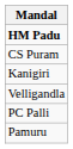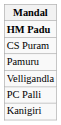row 4 | column 1: Kanigiri -> Pamuru
row 7 | column 1: Pamuru -> Kanigiri
